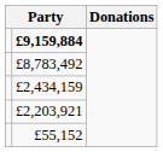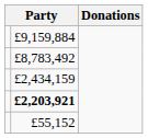£9,159,884 | column 2: bold -> normal
£2,203,921 | column 2: normal -> bold
